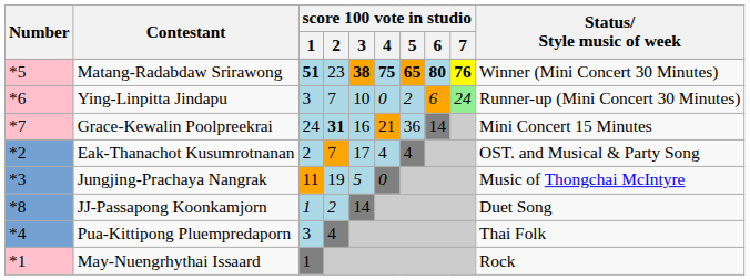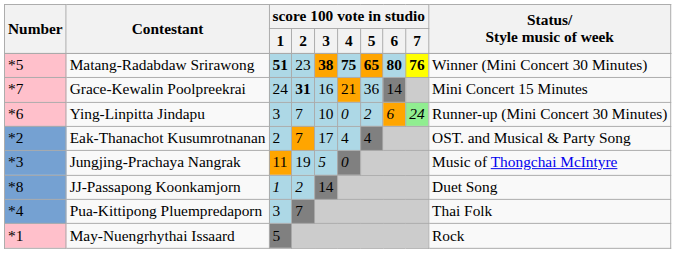rows swapped: Ying-Linpitta Jindapu <-> Grace-Kewalin Poolpreekrai
Pua-Kittipong Pluempredaporn | score 100 vote in studio / 2: 4 -> 7
May-Nuengrhythai Issaard | score 100 vote in studio / 1: 1 -> 5
